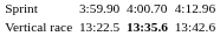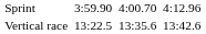Vertical race | column 3: bold -> normal
